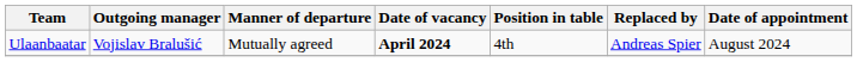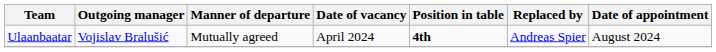Ulaanbaatar | Date of vacancy: bold -> normal
Ulaanbaatar | Position in table: normal -> bold
